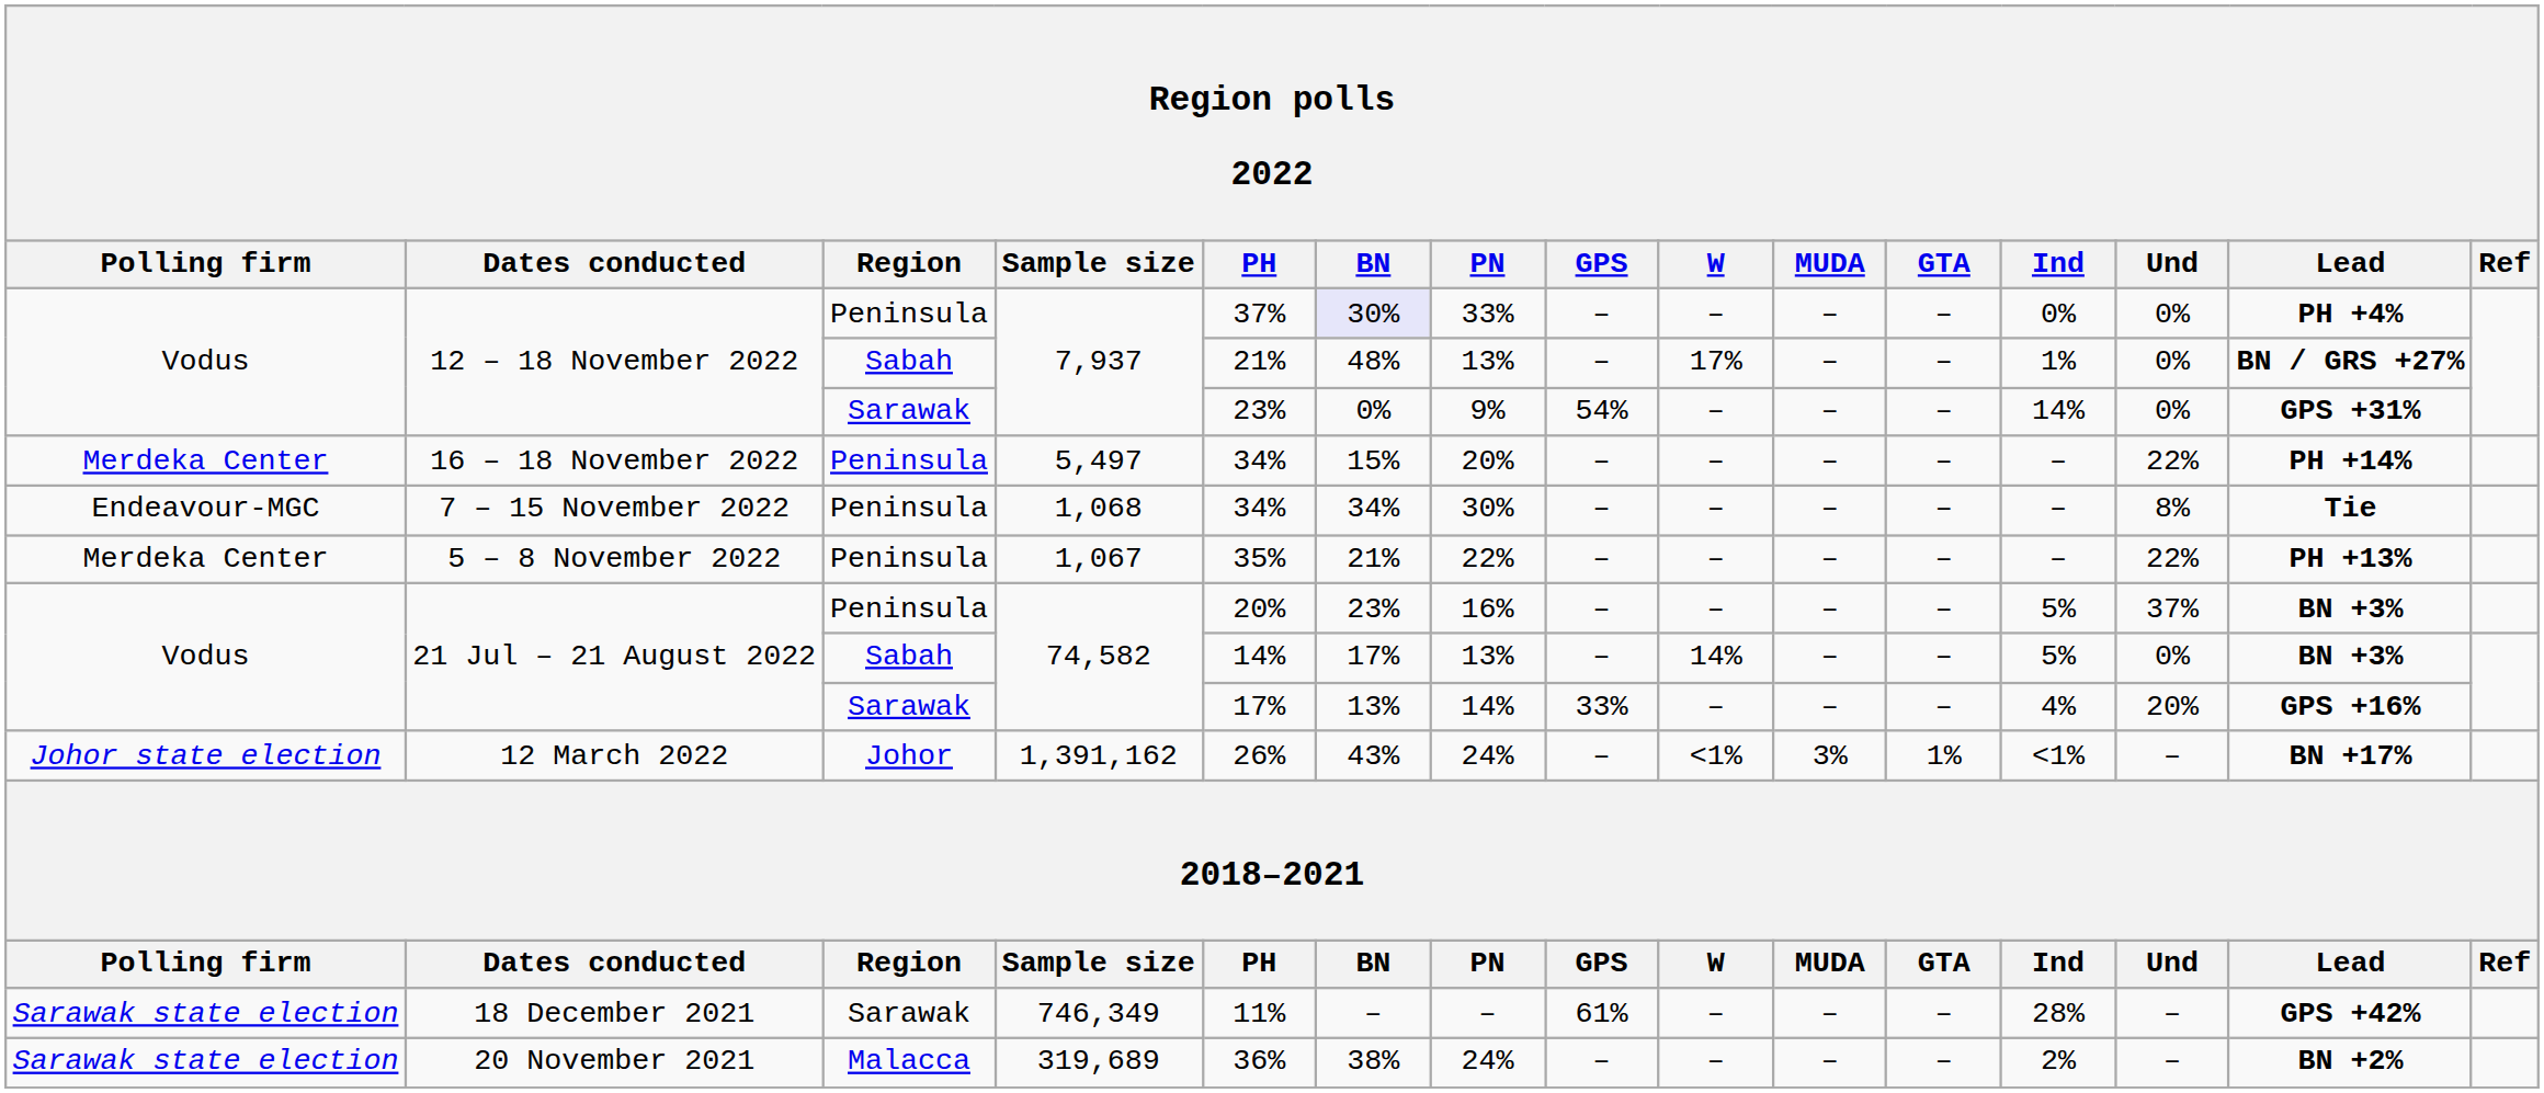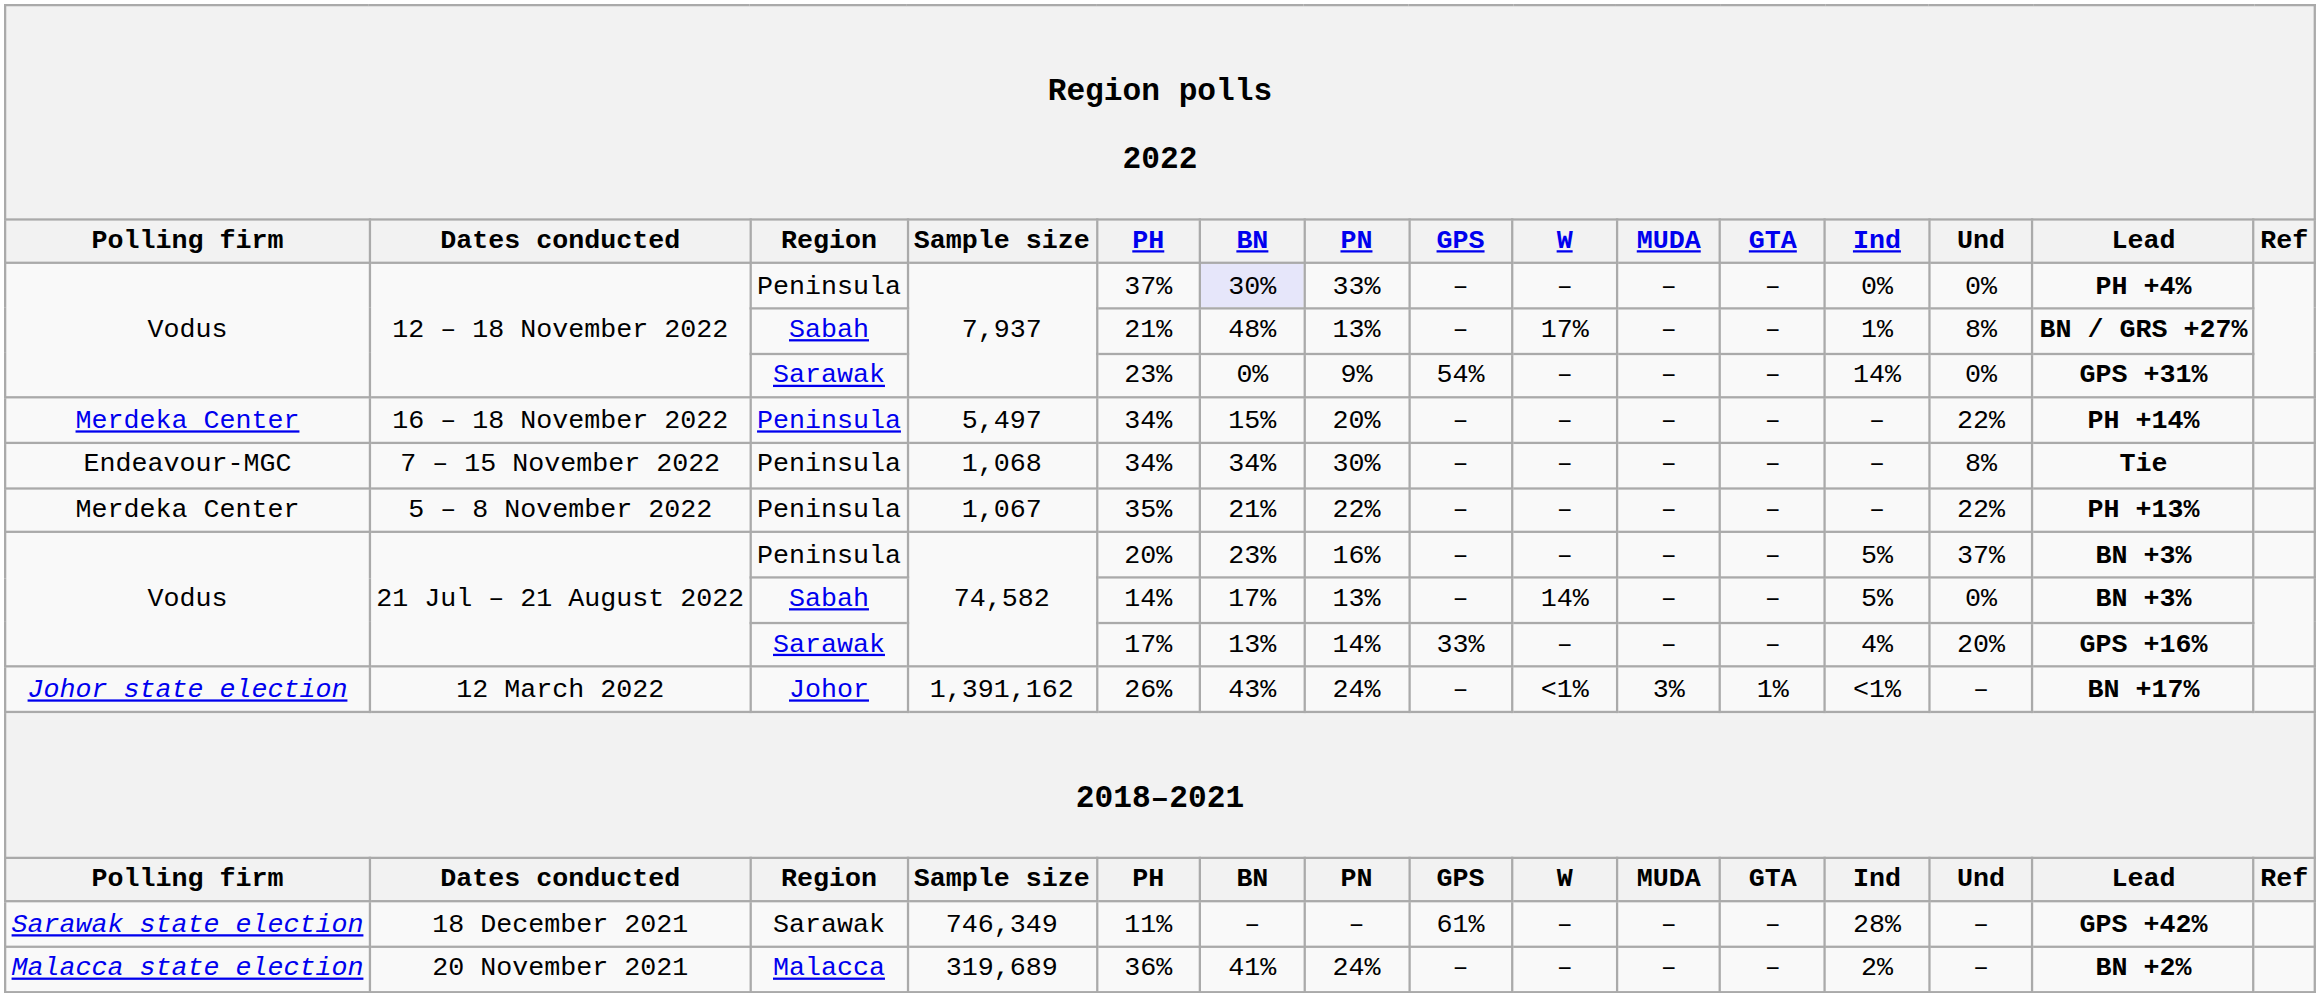12 – 18 November 2022 / Sabah | Und: 0% -> 8%
20 November 2021 | Polling firm: Sarawak state election -> Malacca state election
20 November 2021 | BN: 38% -> 41%
